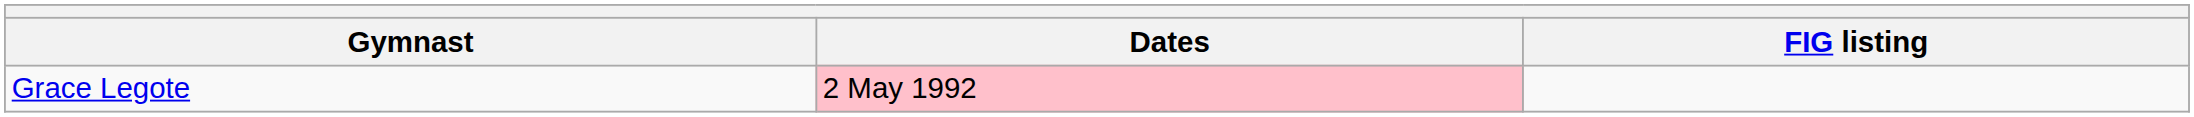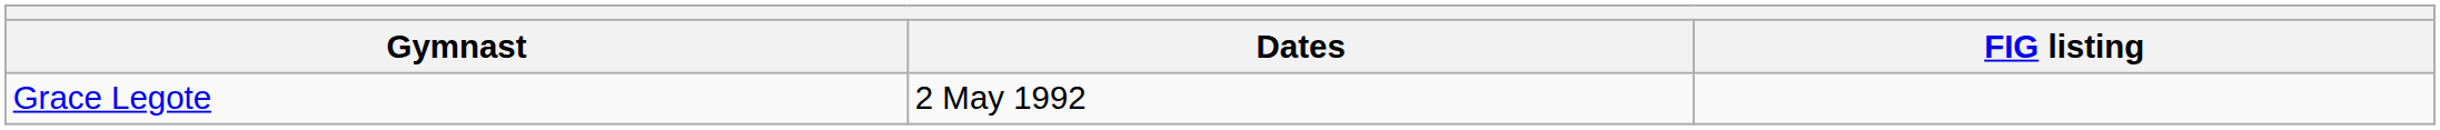Grace Legote | Dates: pink background -> no background
